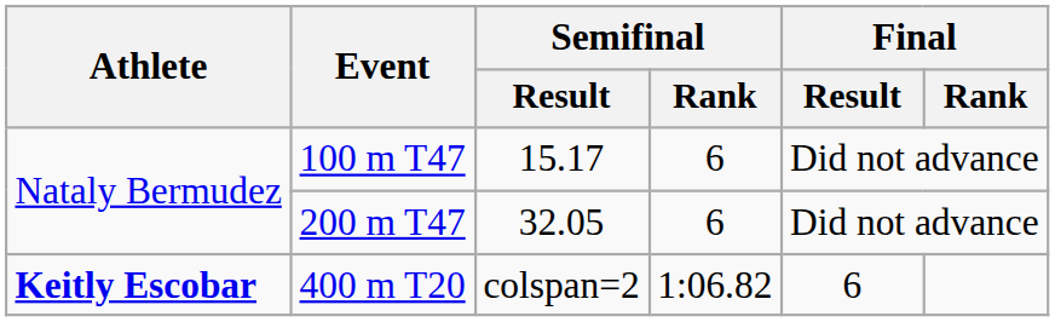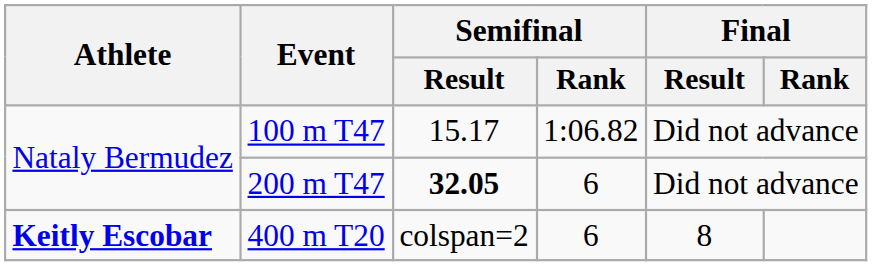100 m T47 | Semifinal / Rank: 6 -> 1:06.82
200 m T47 | Semifinal / Result: normal -> bold
400 m T20 | Semifinal / Rank: 1:06.82 -> 6
400 m T20 | Final / Result: 6 -> 8
